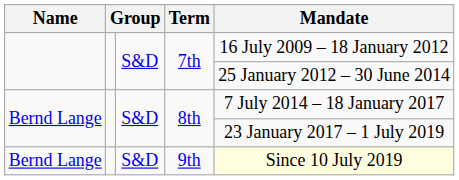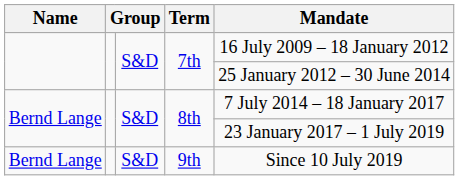9th | Mandate: lightyellow background -> no background
